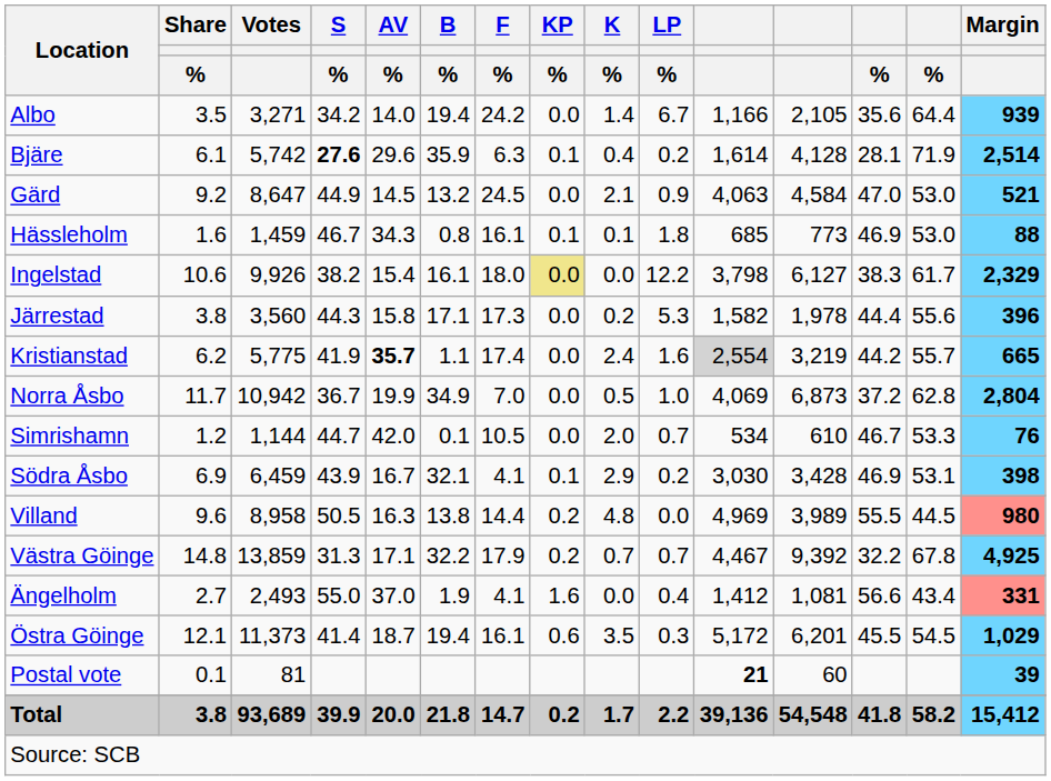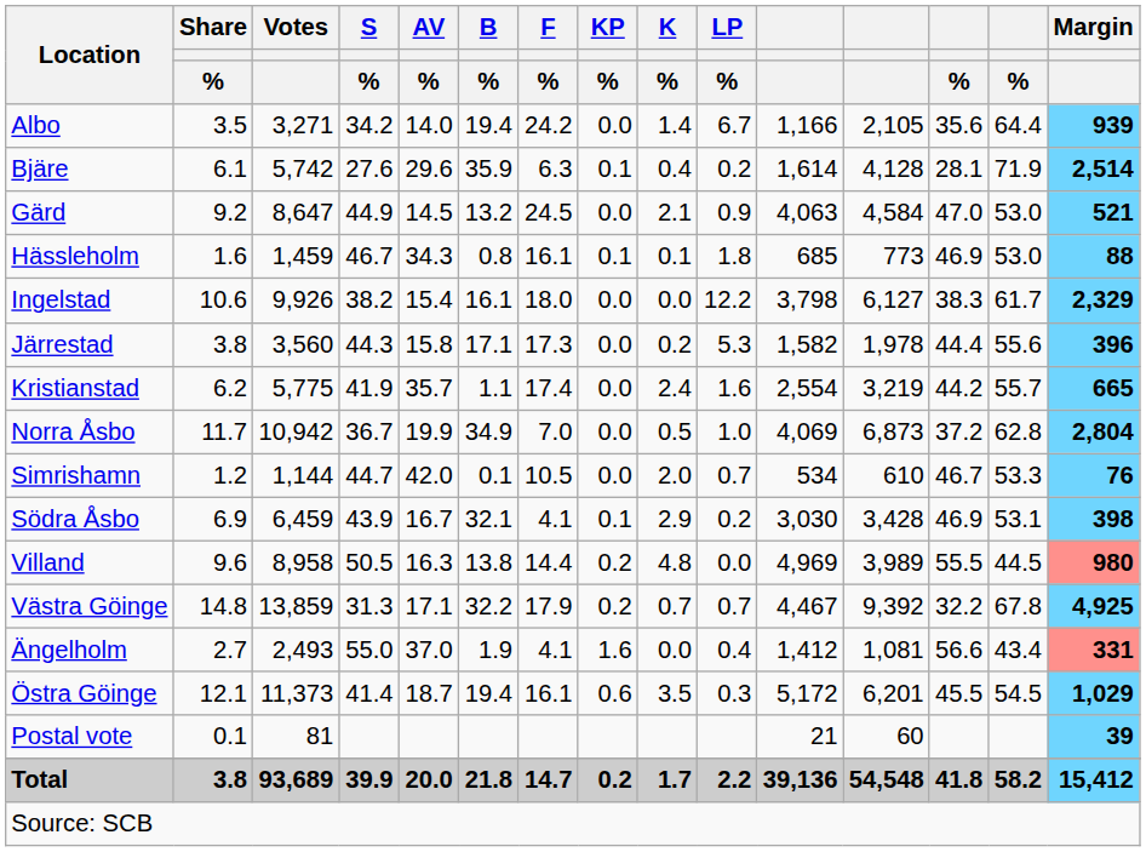Bjäre | S / %: bold -> normal
Ingelstad | KP / %: khaki background -> no background
Kristianstad | AV / %: bold -> normal
Kristianstad | column 11: lightgrey background -> no background
Postal vote | column 11: bold -> normal
